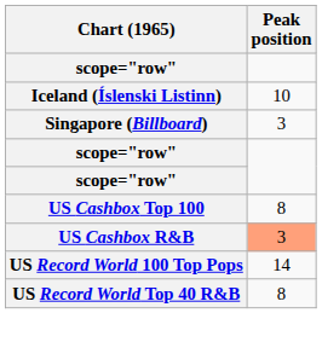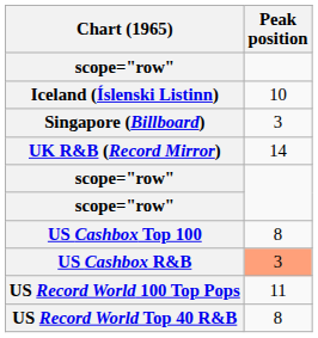+ row: UK R&B (Record Mirror) | 14
US Record World 100 Top Pops | Peak position: 14 -> 11
